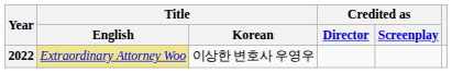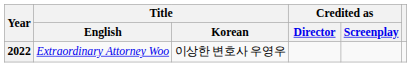2022 | Title / English: khaki background -> no background
